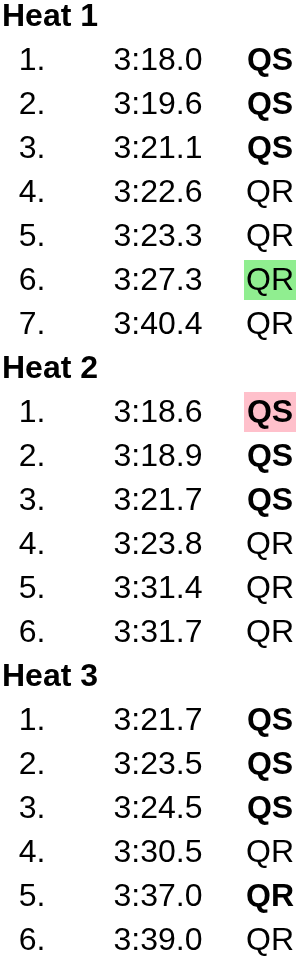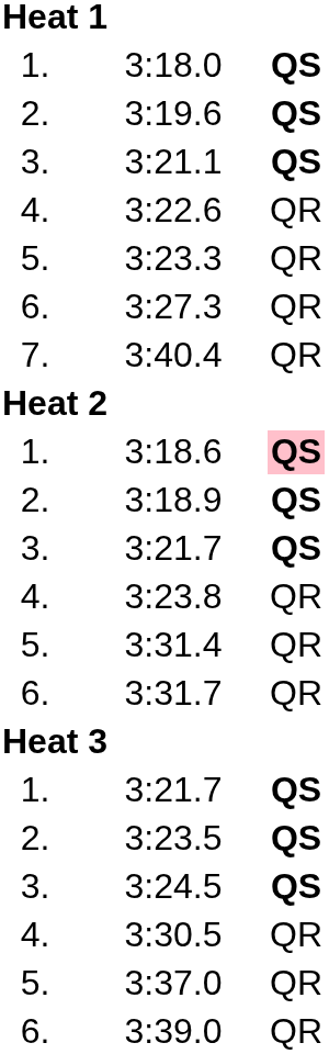3:27.3 | column 3: lightgreen background -> no background
3:37.0 | column 3: bold -> normal
